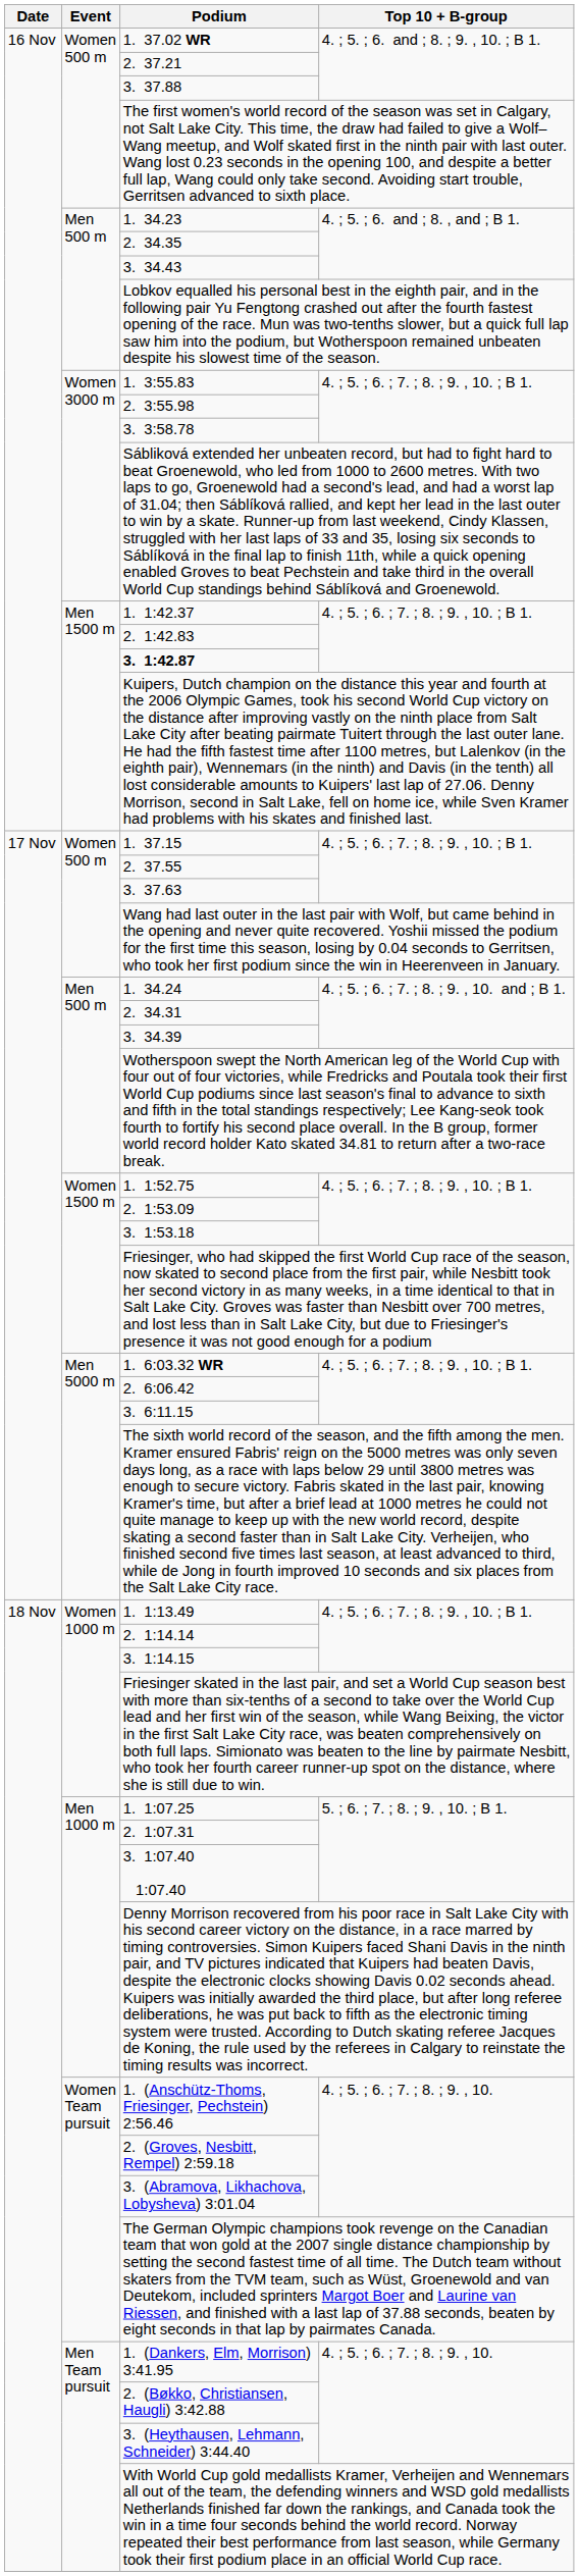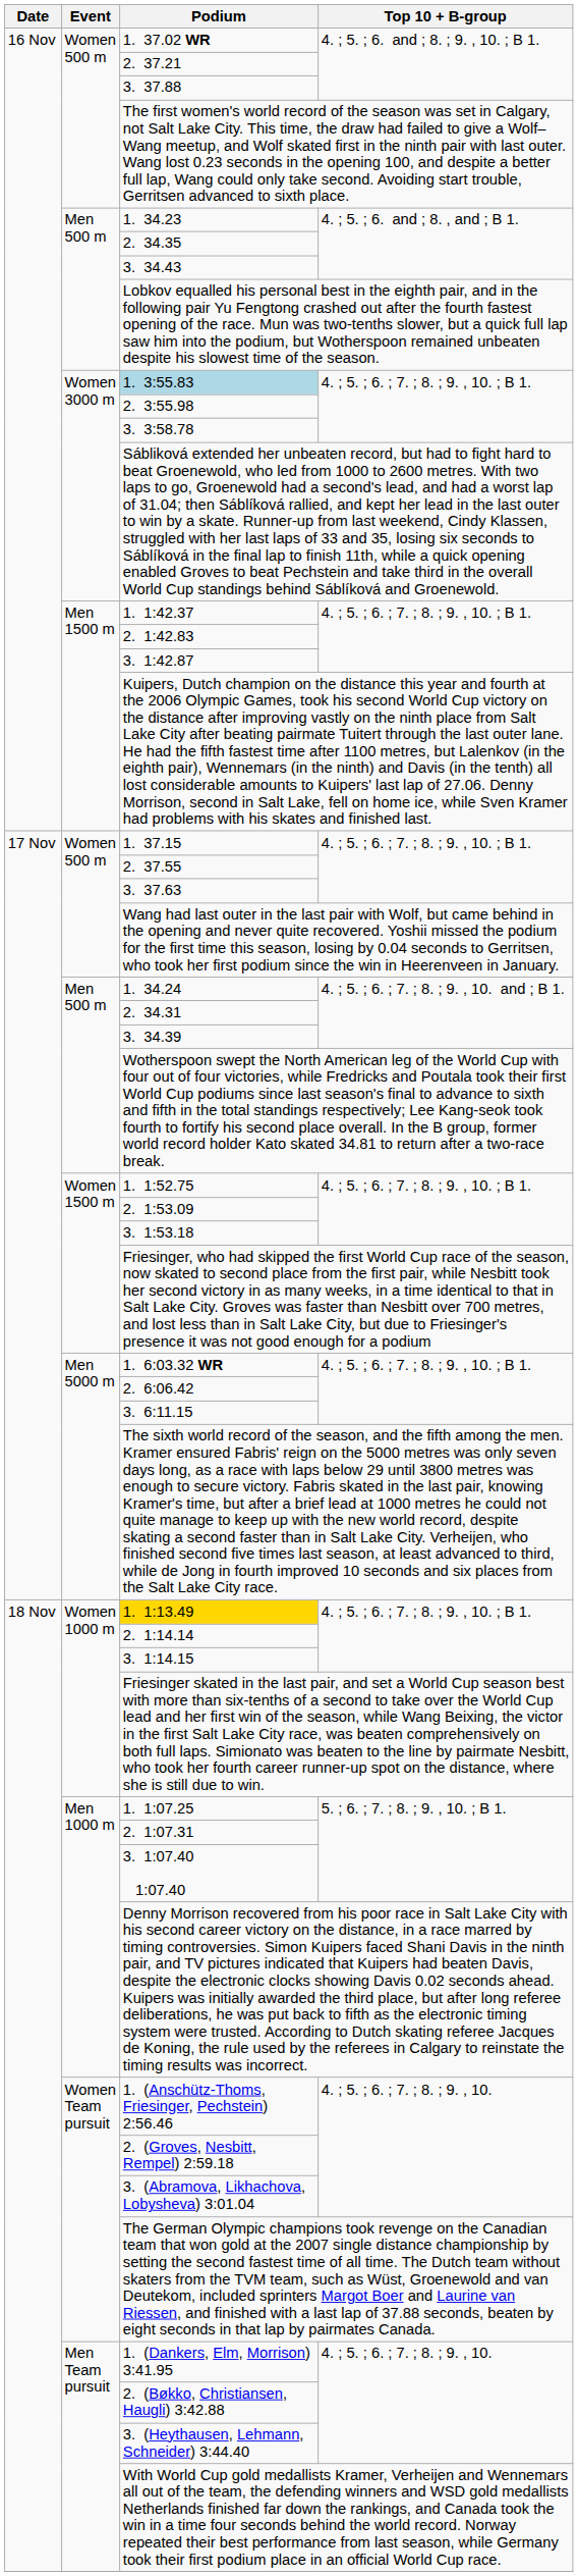1. 3:55.83 | Podium: no background -> lightblue background
3. 1:42.87 | Podium: bold -> normal
1. 1:13.49 | Podium: no background -> gold background
